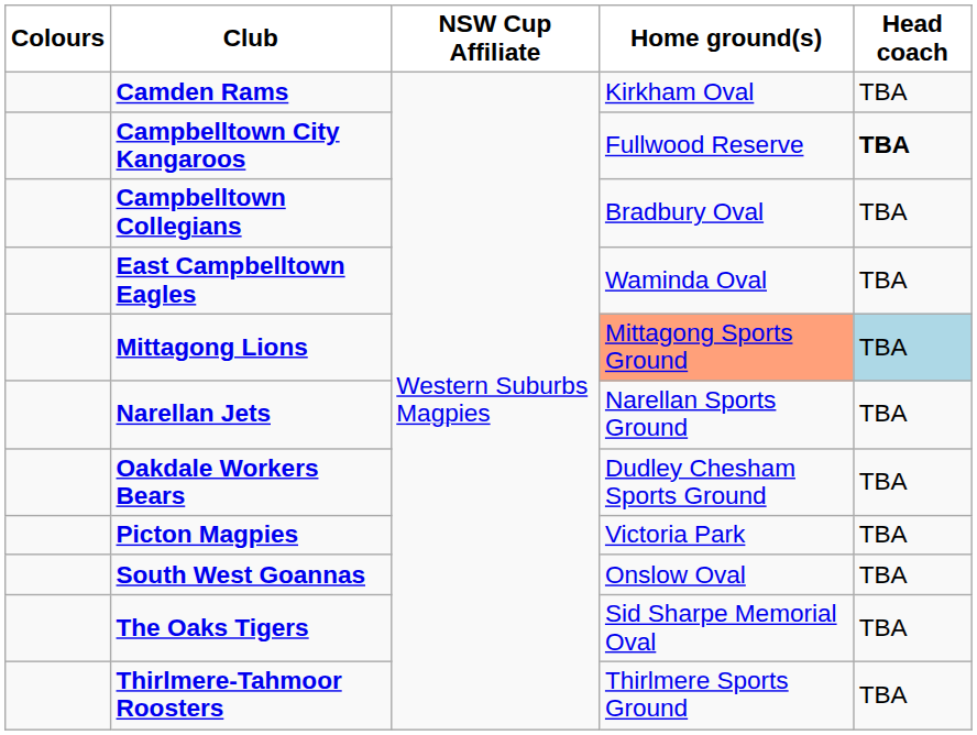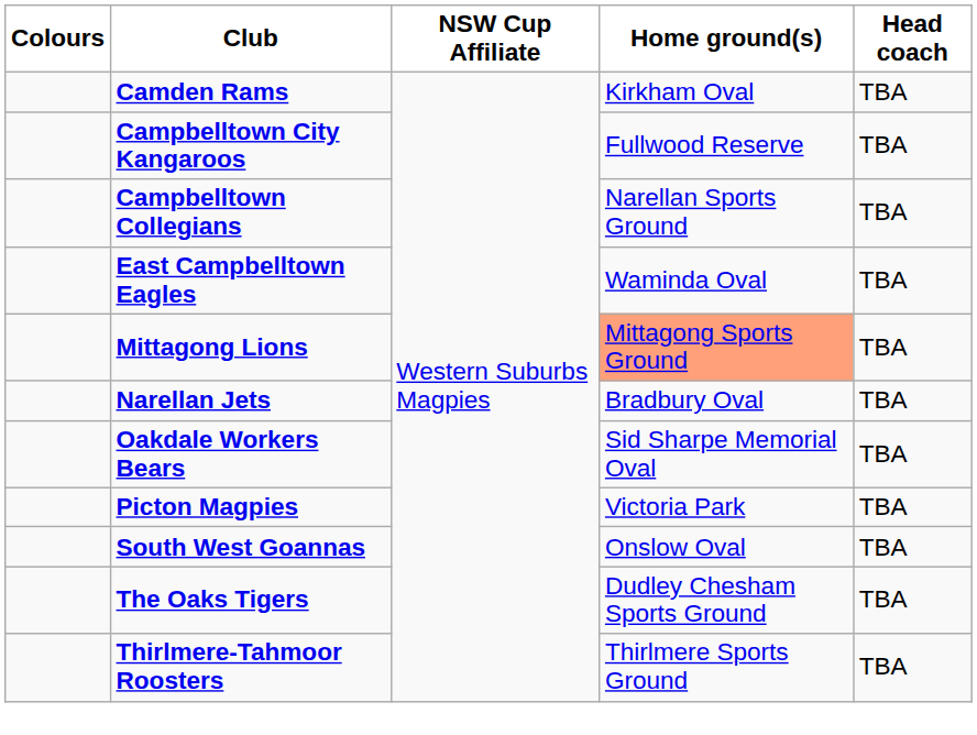Campbelltown City Kangaroos | Head coach: bold -> normal
Campbelltown Collegians | Home ground(s): Bradbury Oval -> Narellan Sports Ground
Mittagong Lions | Head coach: lightblue background -> no background
Narellan Jets | Home ground(s): Narellan Sports Ground -> Bradbury Oval
Oakdale Workers Bears | Home ground(s): Dudley Chesham Sports Ground -> Sid Sharpe Memorial Oval
The Oaks Tigers | Home ground(s): Sid Sharpe Memorial Oval -> Dudley Chesham Sports Ground
